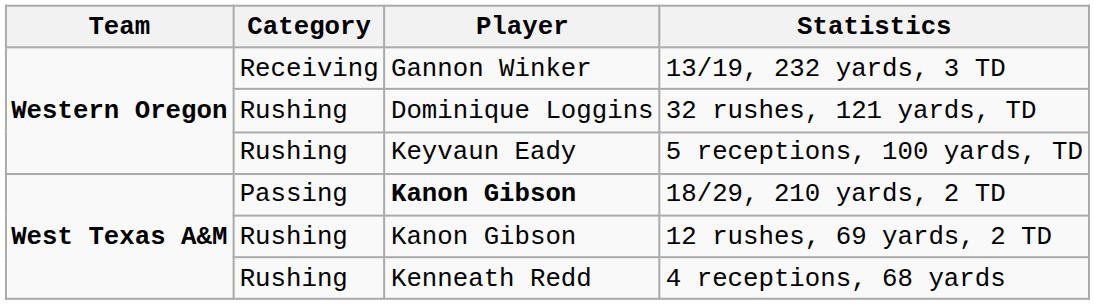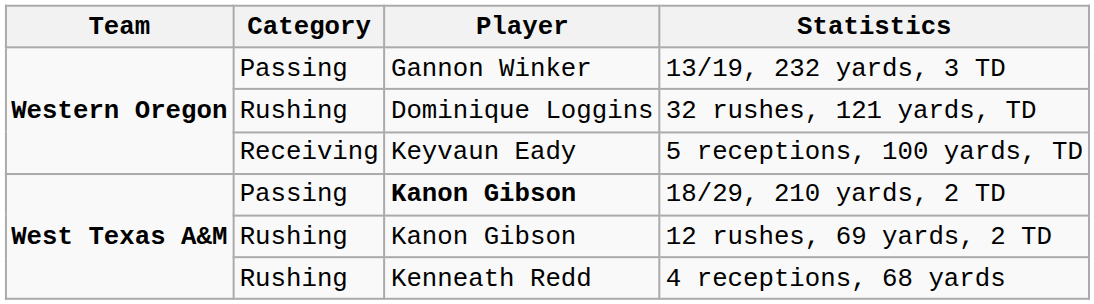13/19, 232 yards, 3 TD | Category: Receiving -> Passing
5 receptions, 100 yards, TD | Category: Rushing -> Receiving
